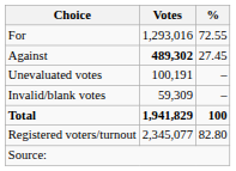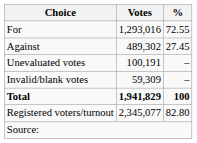Against | Votes: bold -> normal
